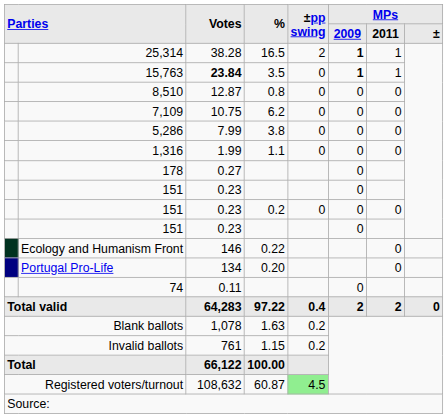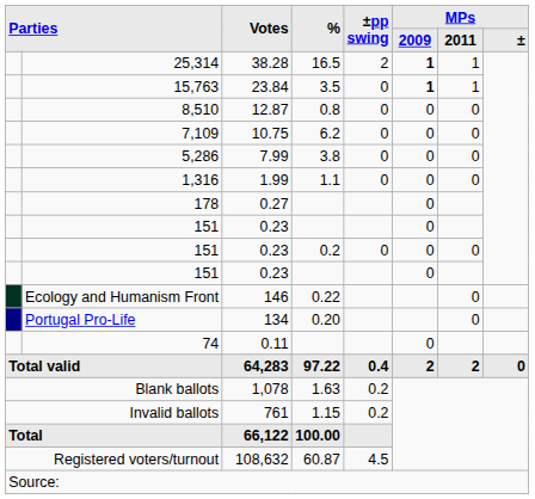15,763 | Votes: bold -> normal
Registered voters/turnout | ±pp swing: lightgreen background -> no background
